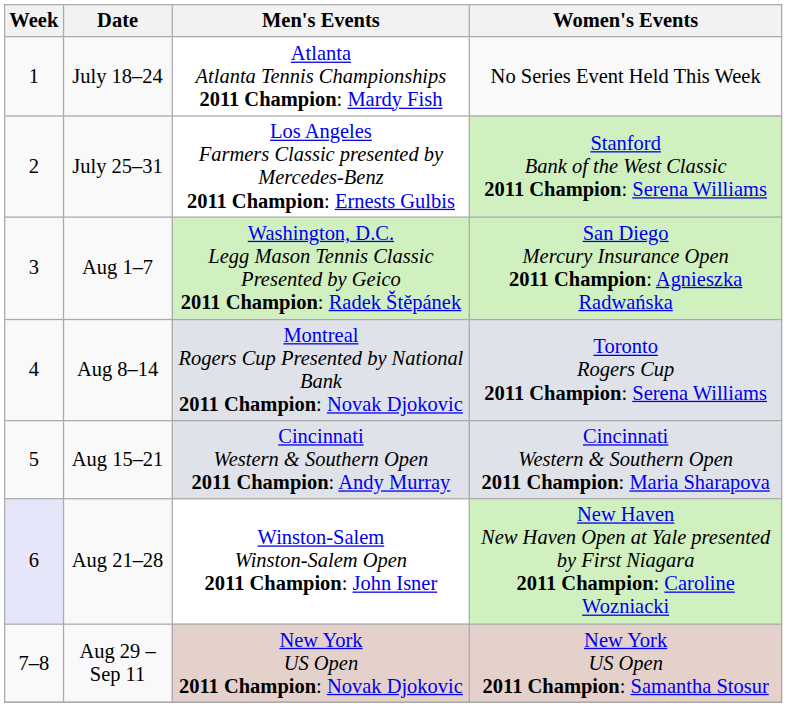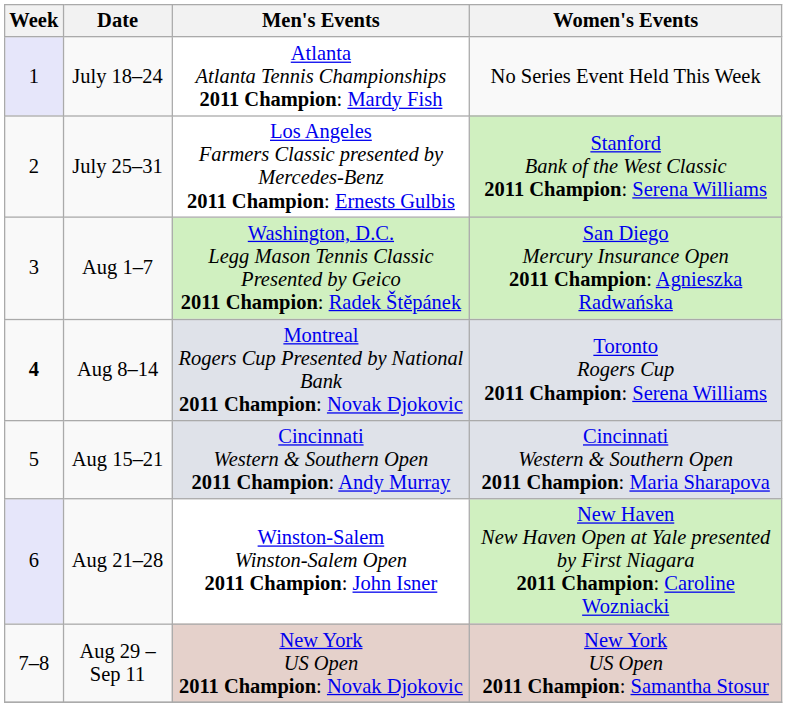July 18–24 | Week: no background -> lavender background
Aug 8–14 | Week: normal -> bold
